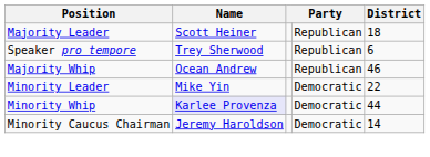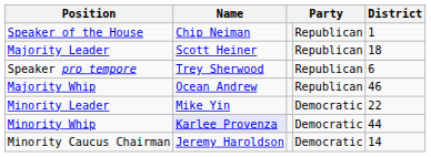+ row: Speaker of the House | Chip Neiman | Republican | 1
